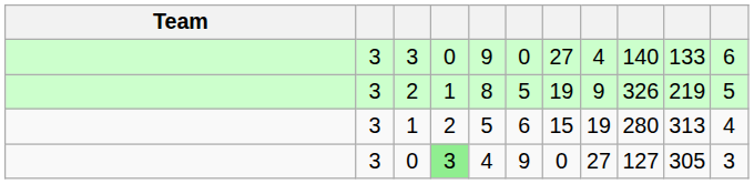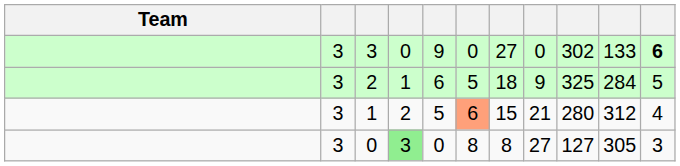row 2 | column 8: 4 -> 0
row 2 | column 9: 140 -> 302
row 2 | column 11: normal -> bold
row 3 | column 5: 8 -> 6
row 3 | column 7: 19 -> 18
row 3 | column 9: 326 -> 325
row 3 | column 10: 219 -> 284
row 4 | column 6: no background -> lightsalmon background
row 4 | column 8: 19 -> 21
row 4 | column 10: 313 -> 312
row 5 | column 5: 4 -> 0
row 5 | column 6: 9 -> 8
row 5 | column 7: 0 -> 8
